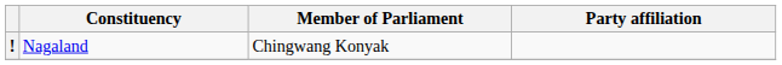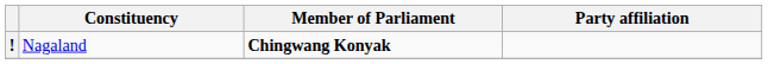! | Member of Parliament: normal -> bold
